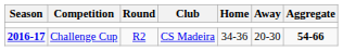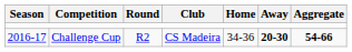Challenge Cup | Season: bold -> normal
Challenge Cup | Away: normal -> bold
